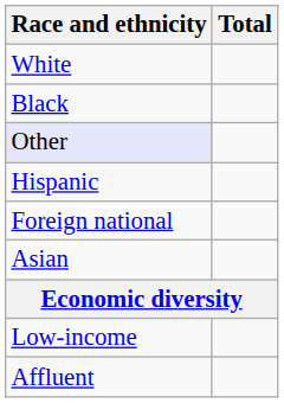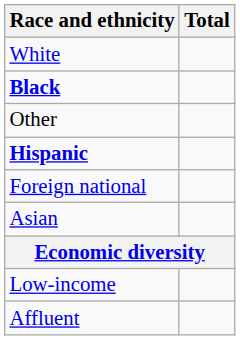Black | Race and ethnicity: normal -> bold
Other | Race and ethnicity: lavender background -> no background
Hispanic | Race and ethnicity: normal -> bold
